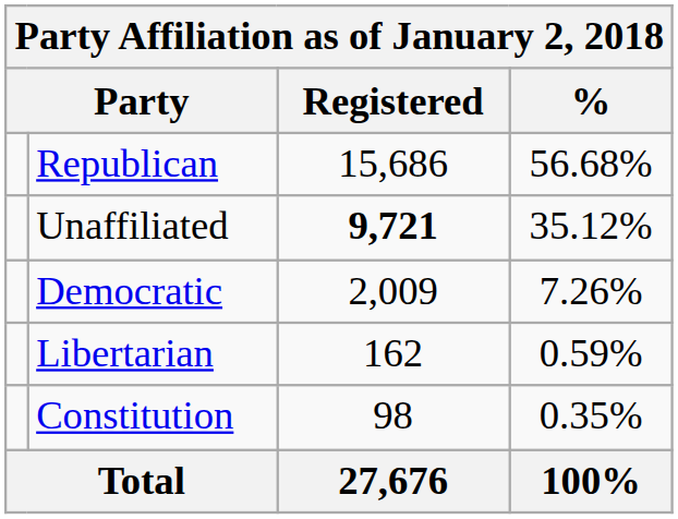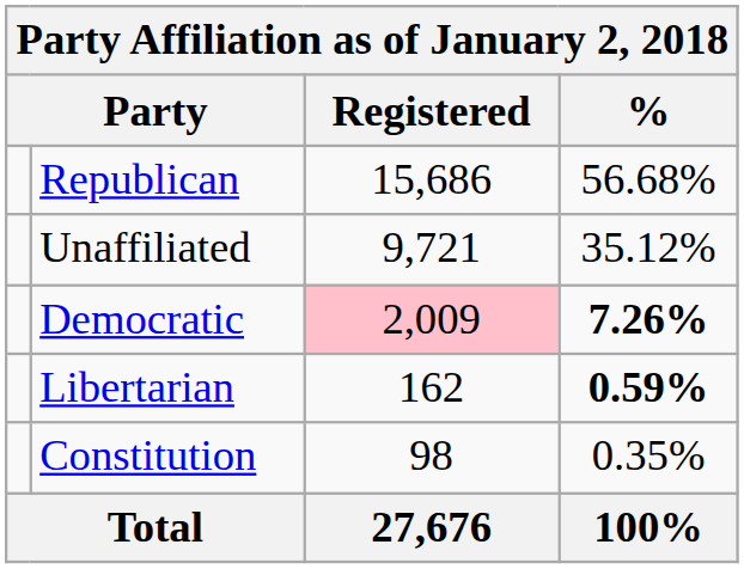Unaffiliated | Registered: bold -> normal
Democratic | Registered: no background -> pink background
Democratic | %: normal -> bold
Libertarian | %: normal -> bold
